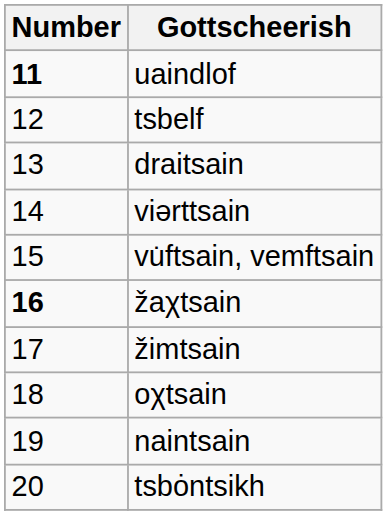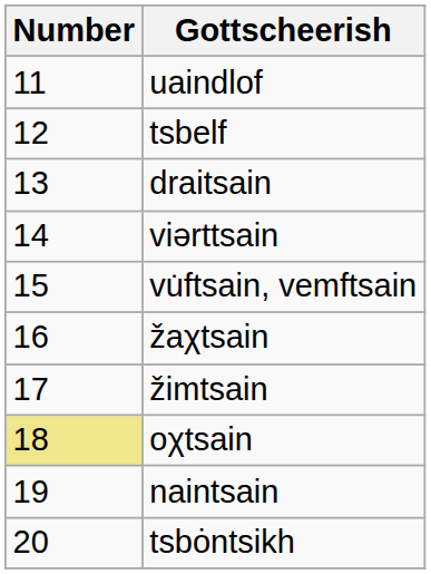uaindlof | Number: bold -> normal
žaχtsain | Number: bold -> normal
oχtsain | Number: no background -> khaki background
